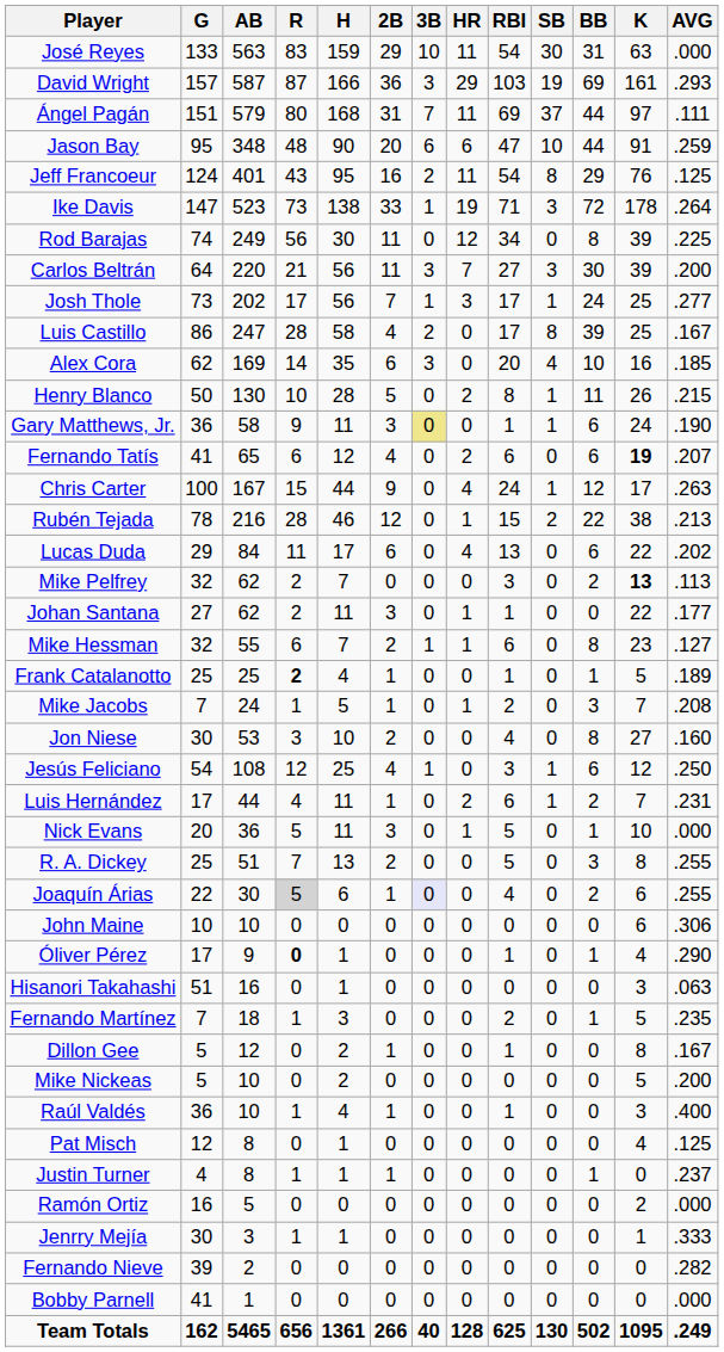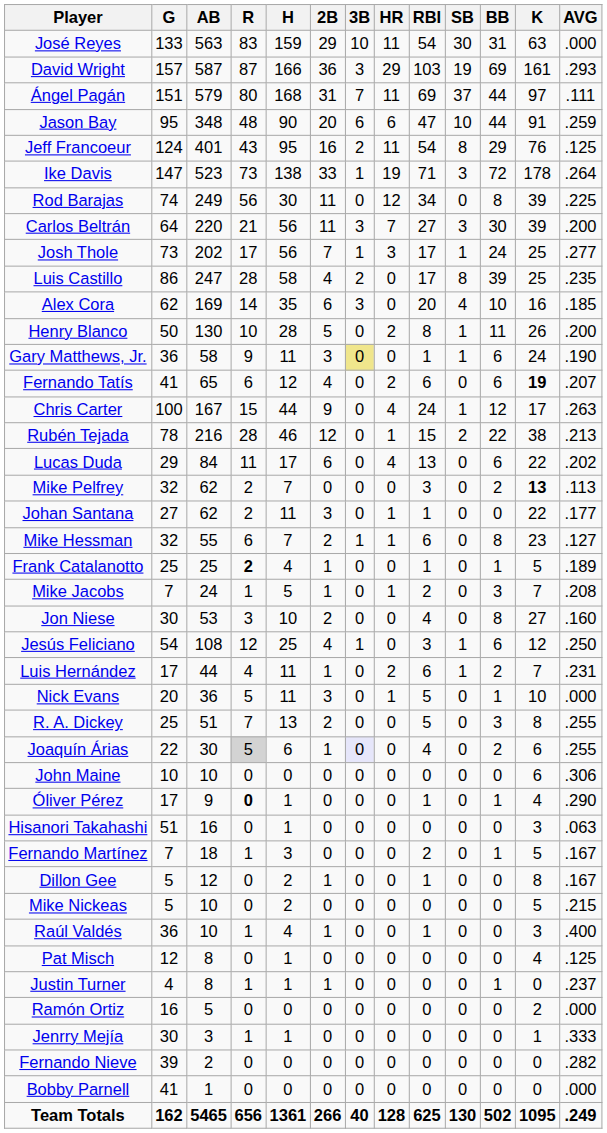Luis Castillo | AVG: .167 -> .235
Henry Blanco | AVG: .215 -> .200
Fernando Martínez | AVG: .235 -> .167
Mike Nickeas | AVG: .200 -> .215
